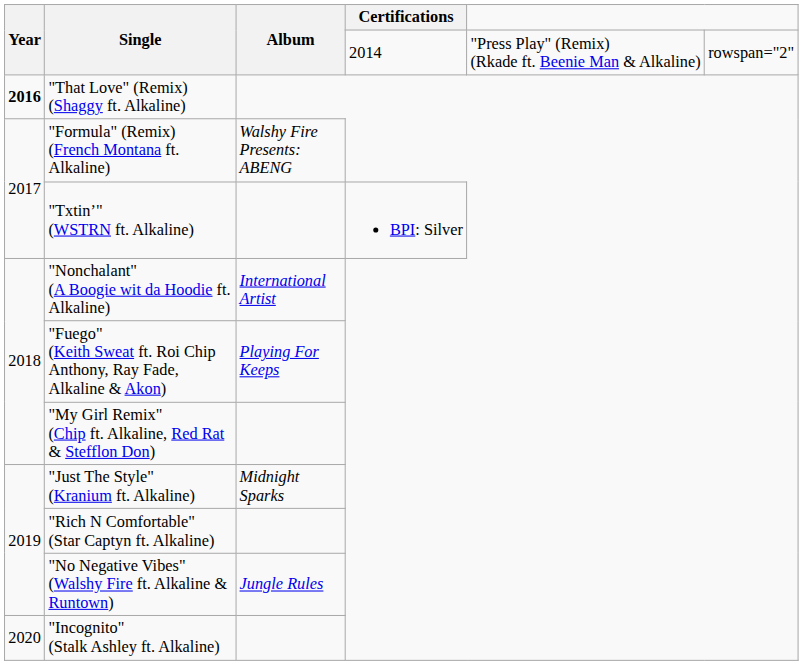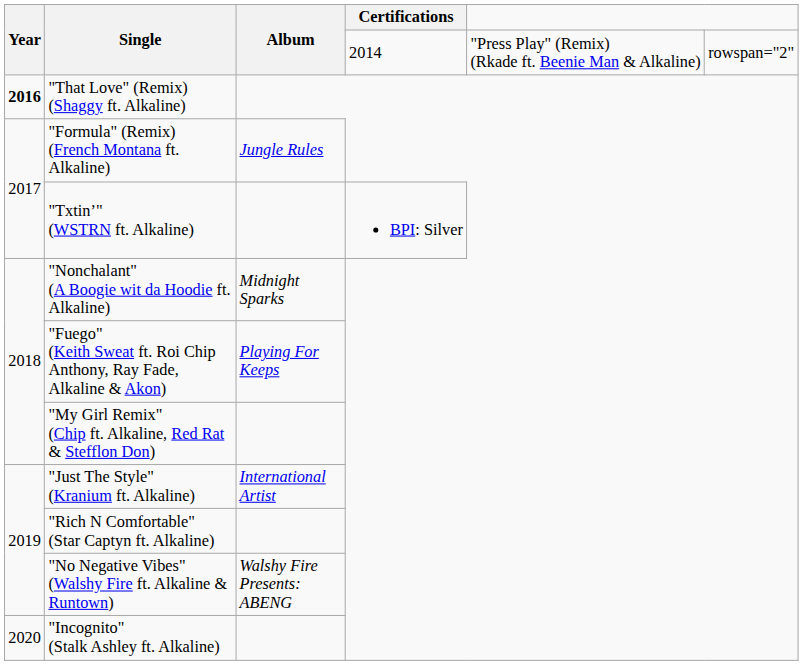"Formula" (Remix) (French Montana ft. Alkaline) | Album: Walshy Fire Presents: ABENG -> Jungle Rules
"Nonchalant" (A Boogie wit da Hoodie ft. Alkaline) | Album: International Artist -> Midnight Sparks
"Just The Style" (Kranium ft. Alkaline) | Album: Midnight Sparks -> International Artist
"No Negative Vibes" (Walshy Fire ft. Alkaline & Runtown) | Album: Jungle Rules -> Walshy Fire Presents: ABENG
